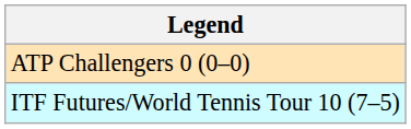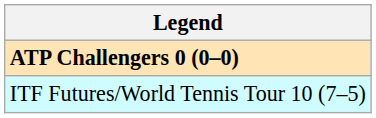row 2 | column 1: normal -> bold
